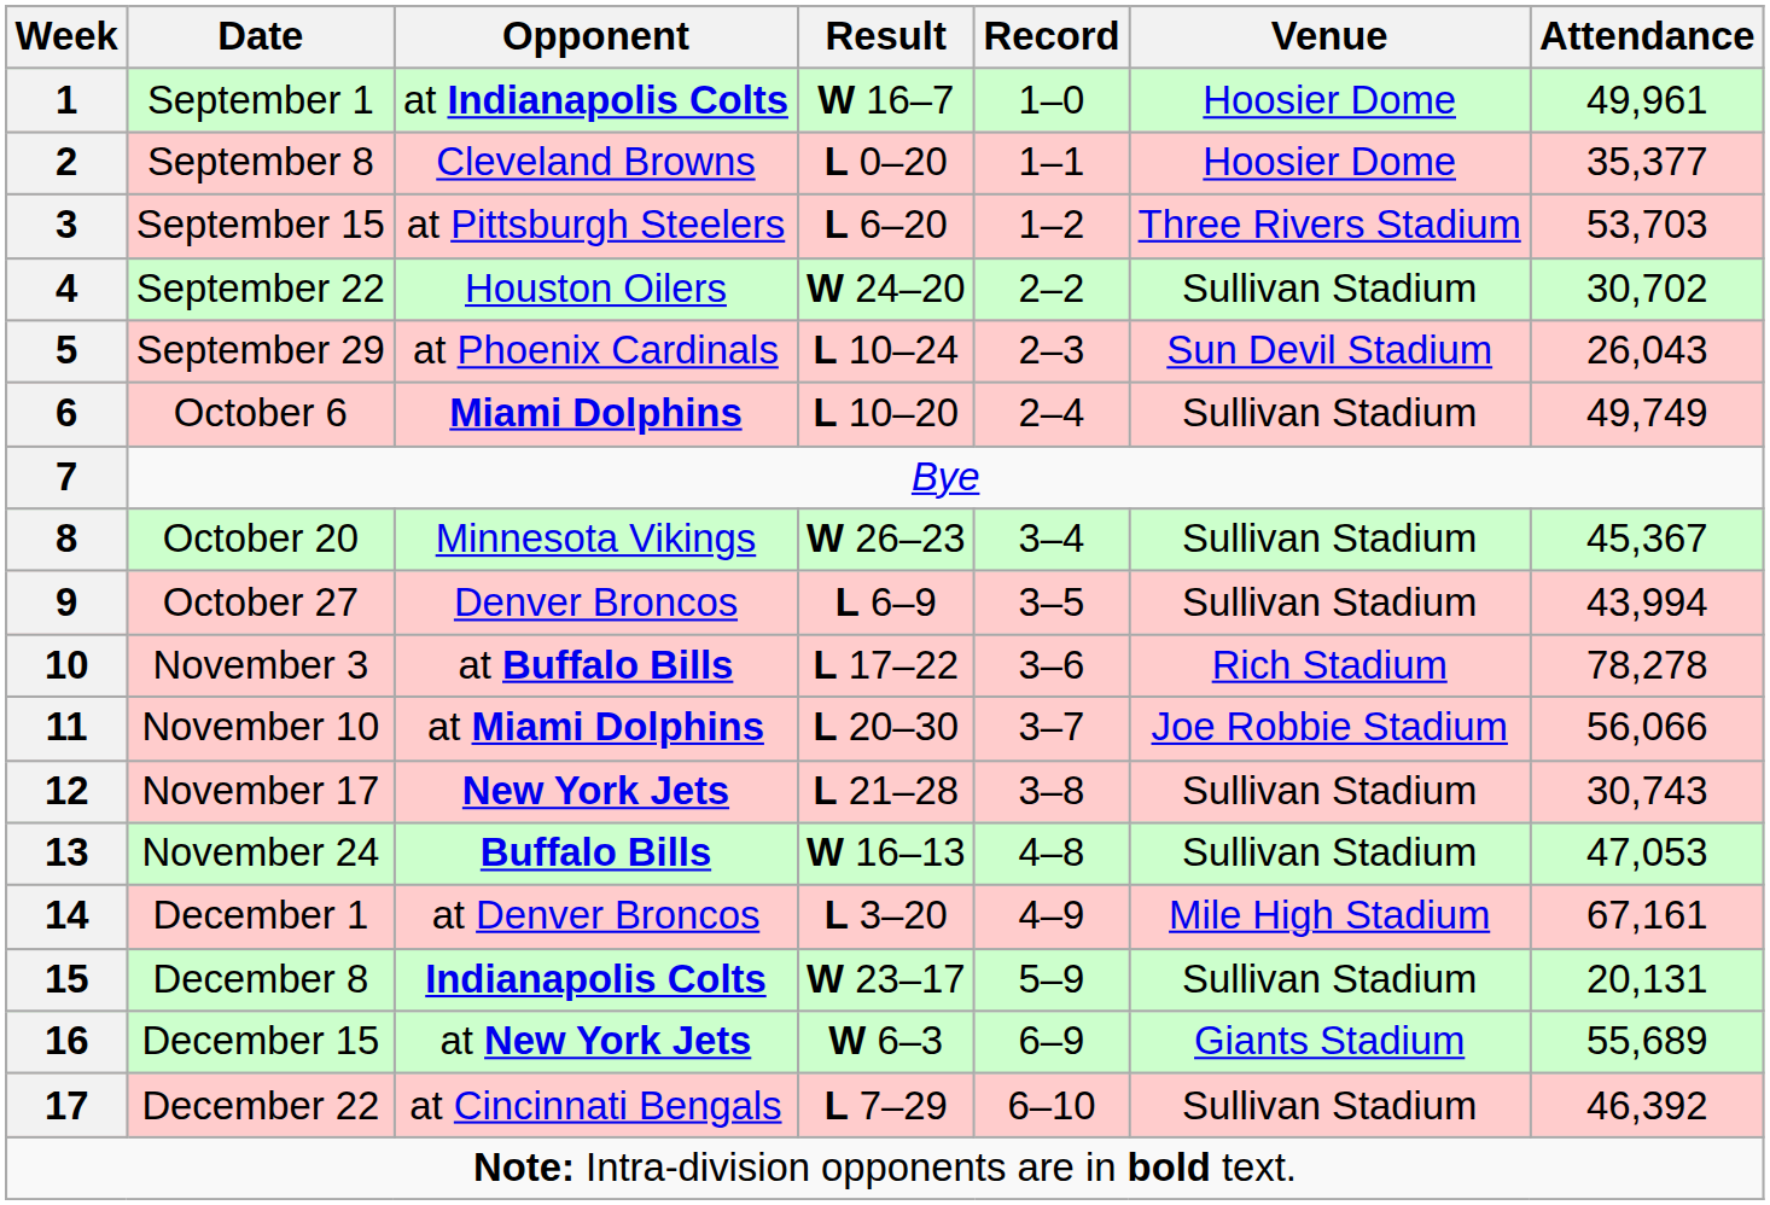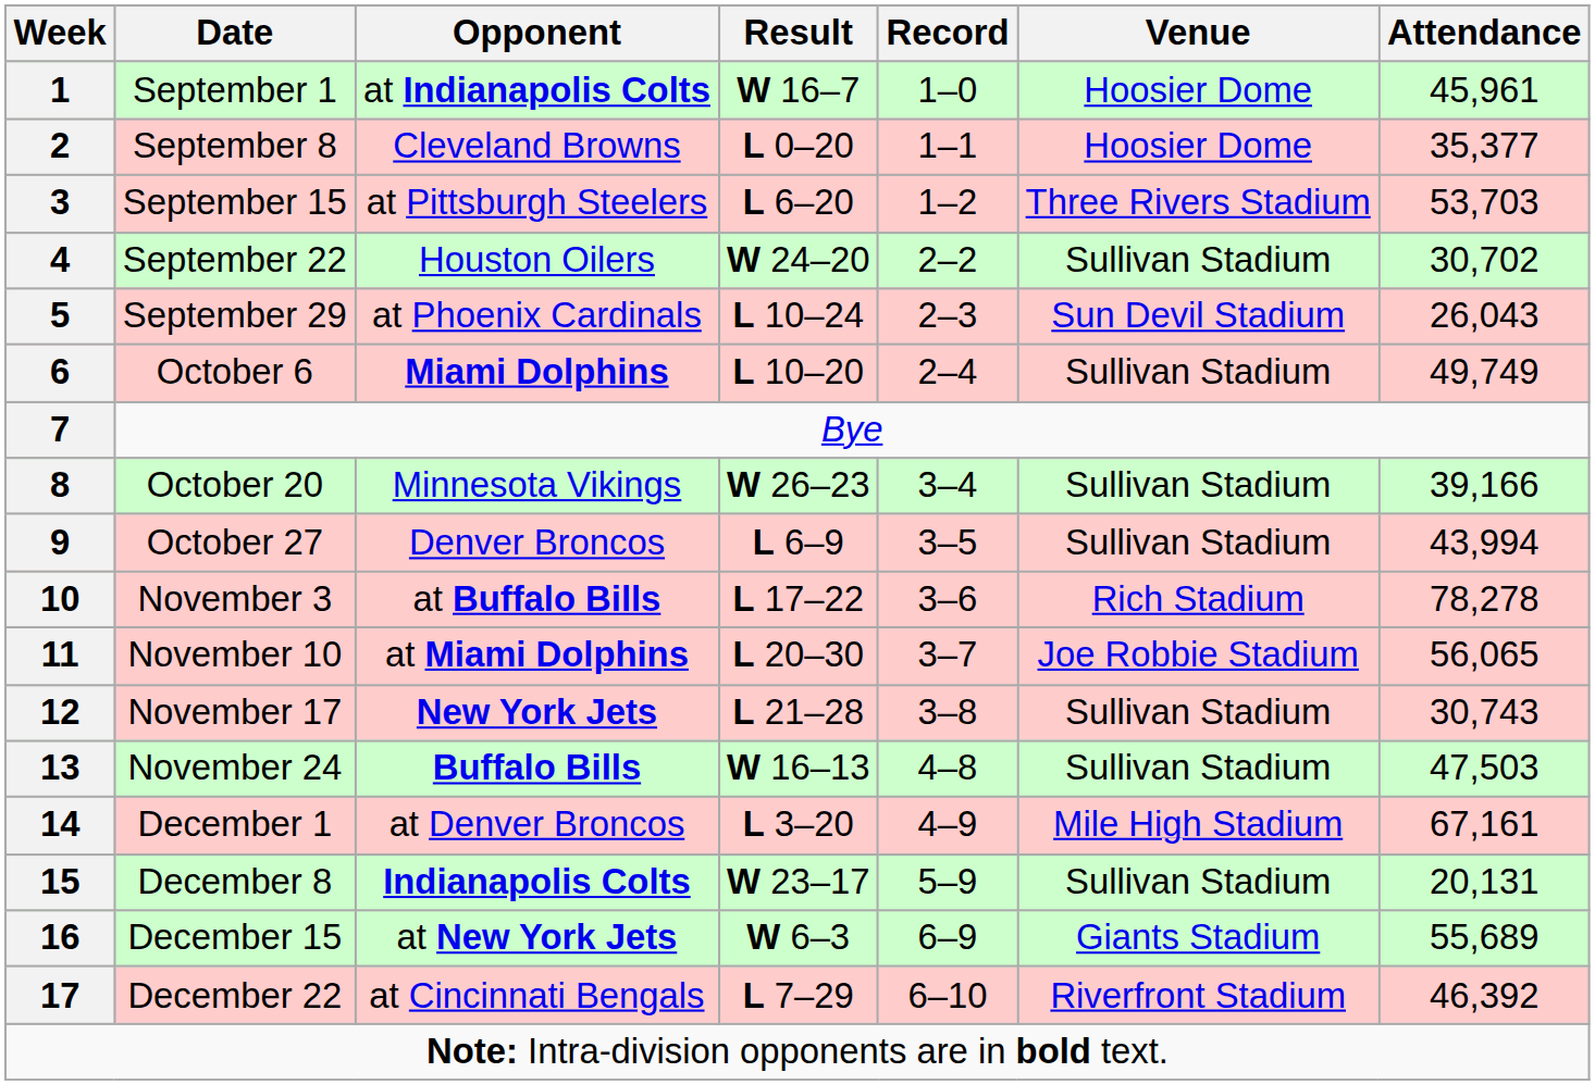1 | Attendance: 49,961 -> 45,961
8 | Attendance: 45,367 -> 39,166
11 | Attendance: 56,066 -> 56,065
13 | Attendance: 47,053 -> 47,503
17 | Venue: Sullivan Stadium -> Riverfront Stadium
